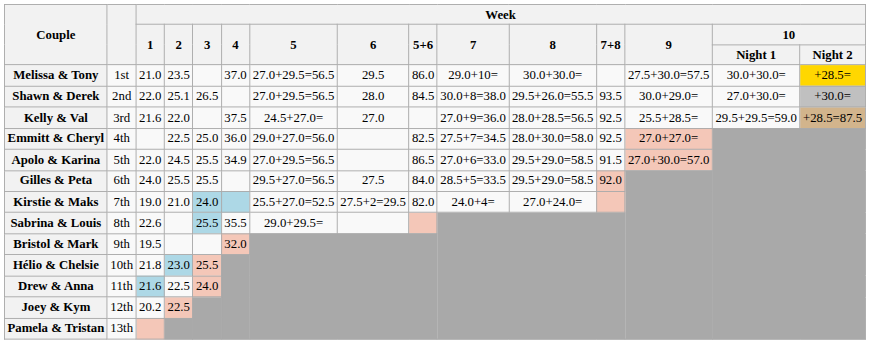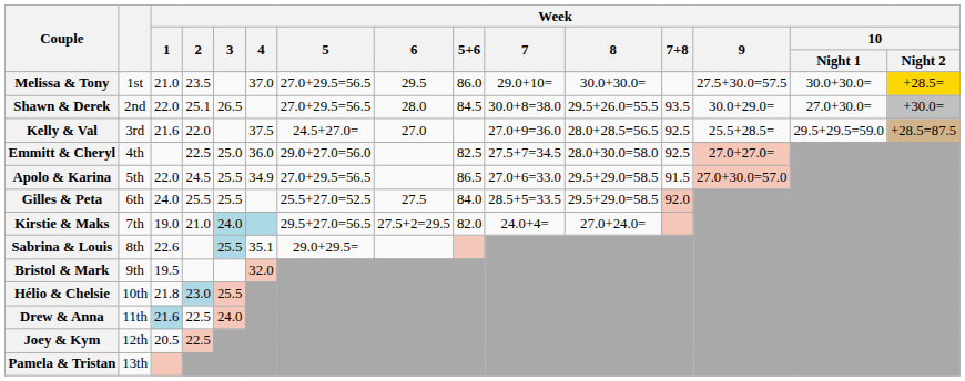Gilles & Peta | Week / 5: 29.5+27.0=56.5 -> 25.5+27.0=52.5
Kirstie & Maks | Week / 5: 25.5+27.0=52.5 -> 29.5+27.0=56.5
Sabrina & Louis | Week / 4: 35.5 -> 35.1
Joey & Kym | Week / 1: 20.2 -> 20.5
